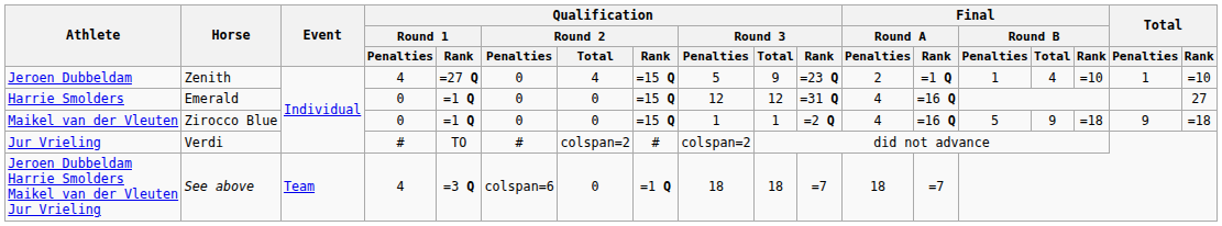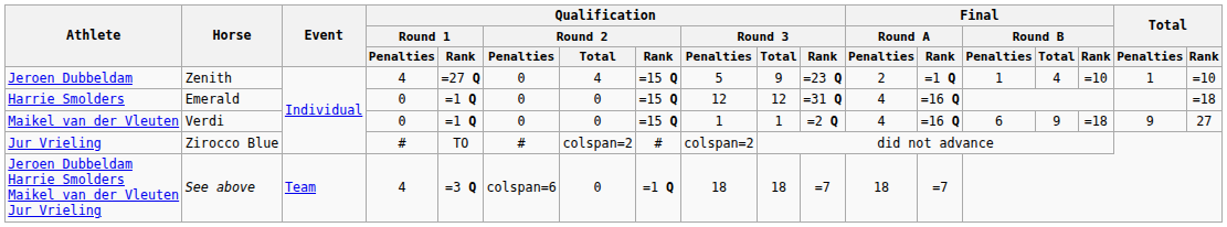Harrie Smolders | Total / Rank: 27 -> =18
Maikel van der Vleuten | Horse: Zirocco Blue -> Verdi
Maikel van der Vleuten | Final / Round B / Penalties: 5 -> 6
Maikel van der Vleuten | Total / Rank: =18 -> 27
Jur Vrieling | Horse: Verdi -> Zirocco Blue
